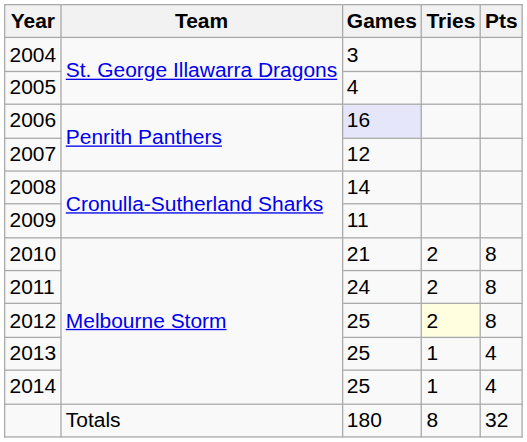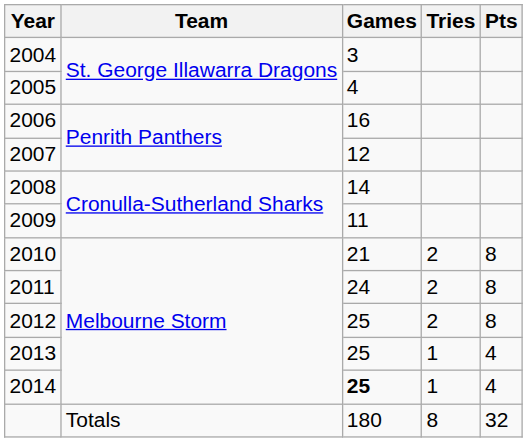2006 | Games: lavender background -> no background
2012 | Tries: lightyellow background -> no background
2014 | Games: normal -> bold
